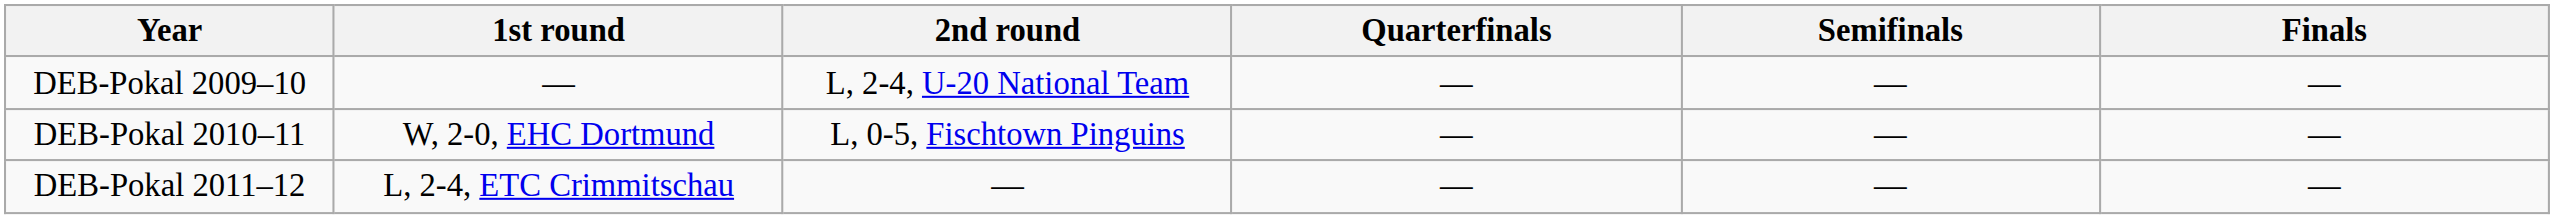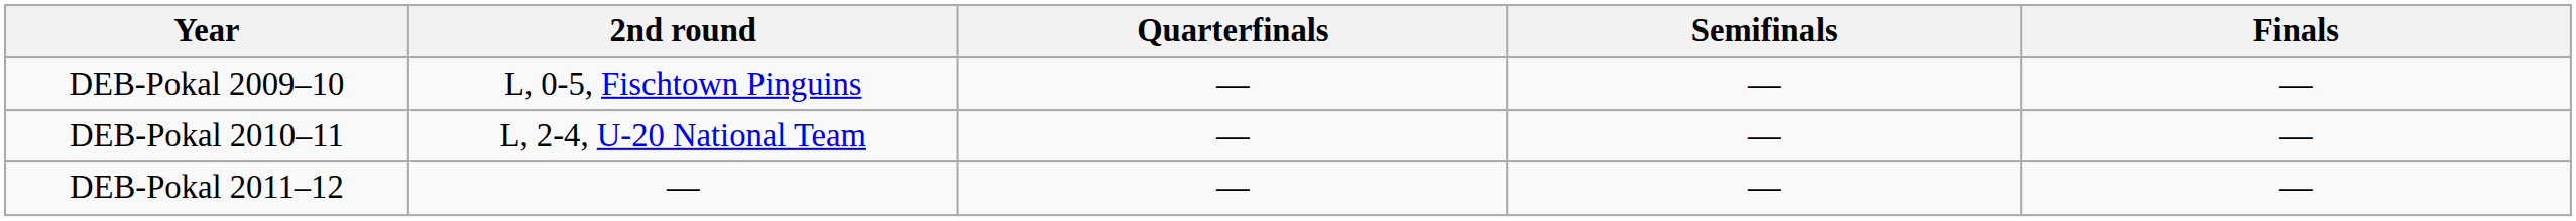- column: 1st round | — | W, 2-0, EHC Dortmund | L, 2-4, ETC Crimmitschau
DEB-Pokal 2009–10 | 2nd round: L, 2-4, U-20 National Team -> L, 0-5, Fischtown Pinguins
DEB-Pokal 2010–11 | 2nd round: L, 0-5, Fischtown Pinguins -> L, 2-4, U-20 National Team
